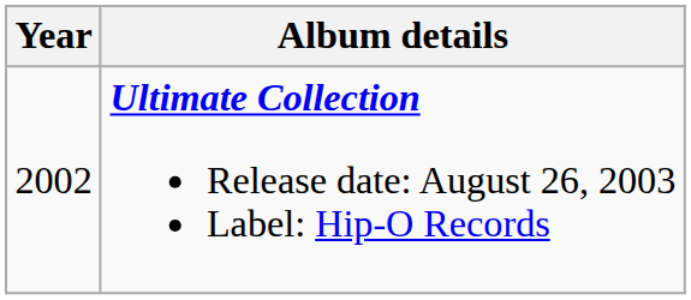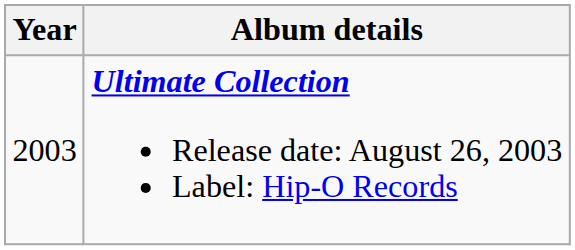row 2 | Year: 2002 -> 2003
